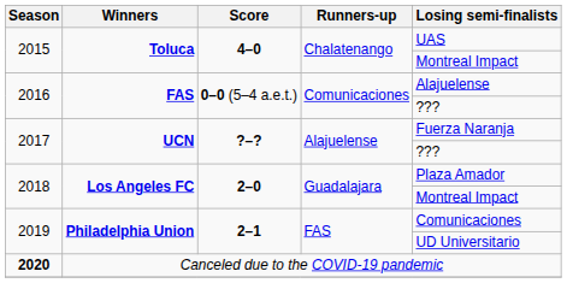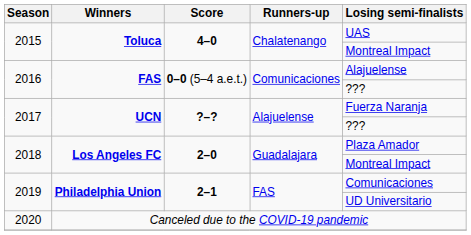2020 | Season: bold -> normal
